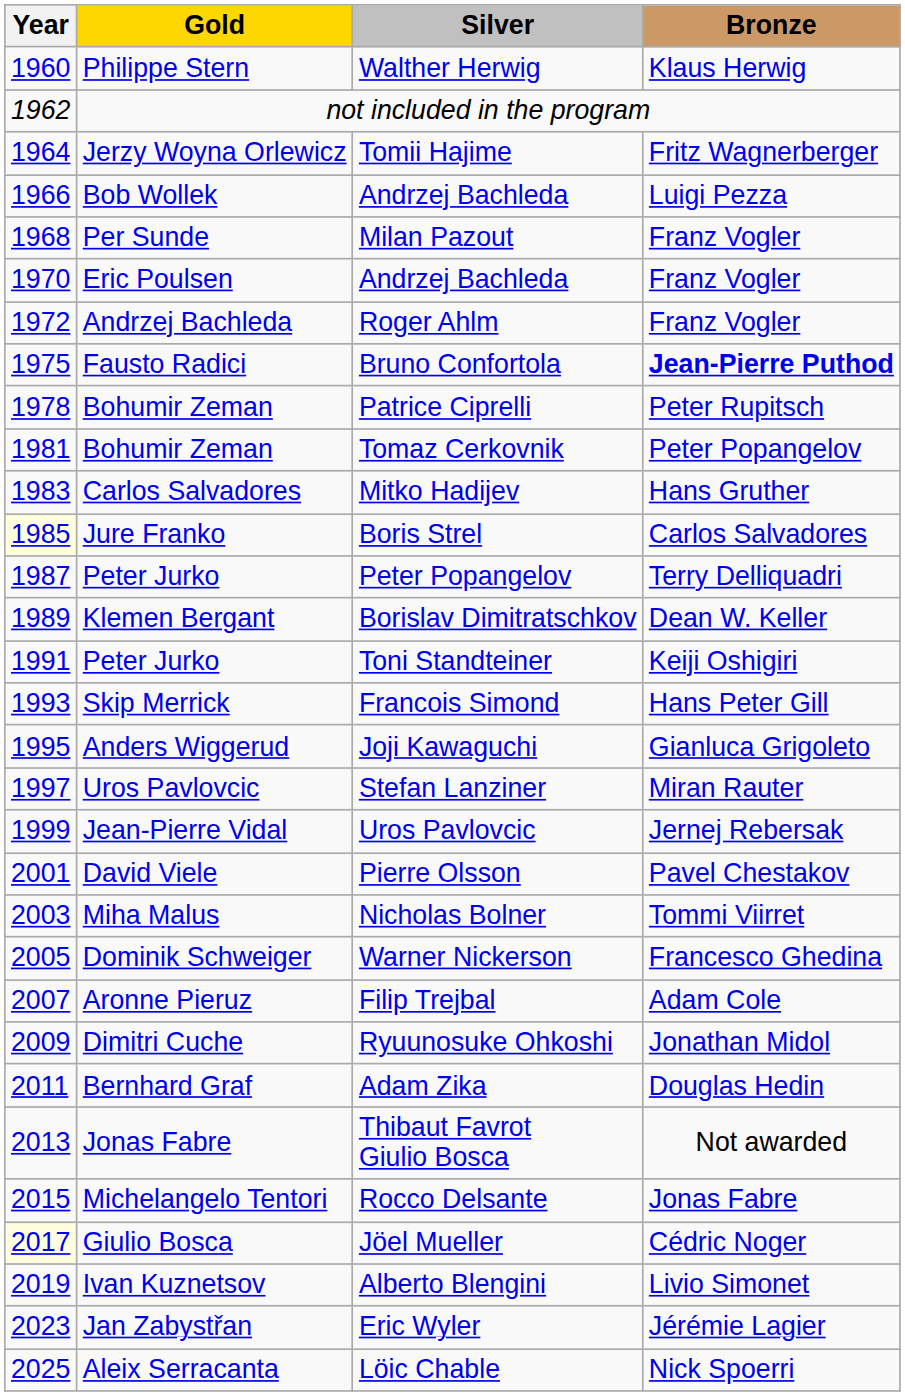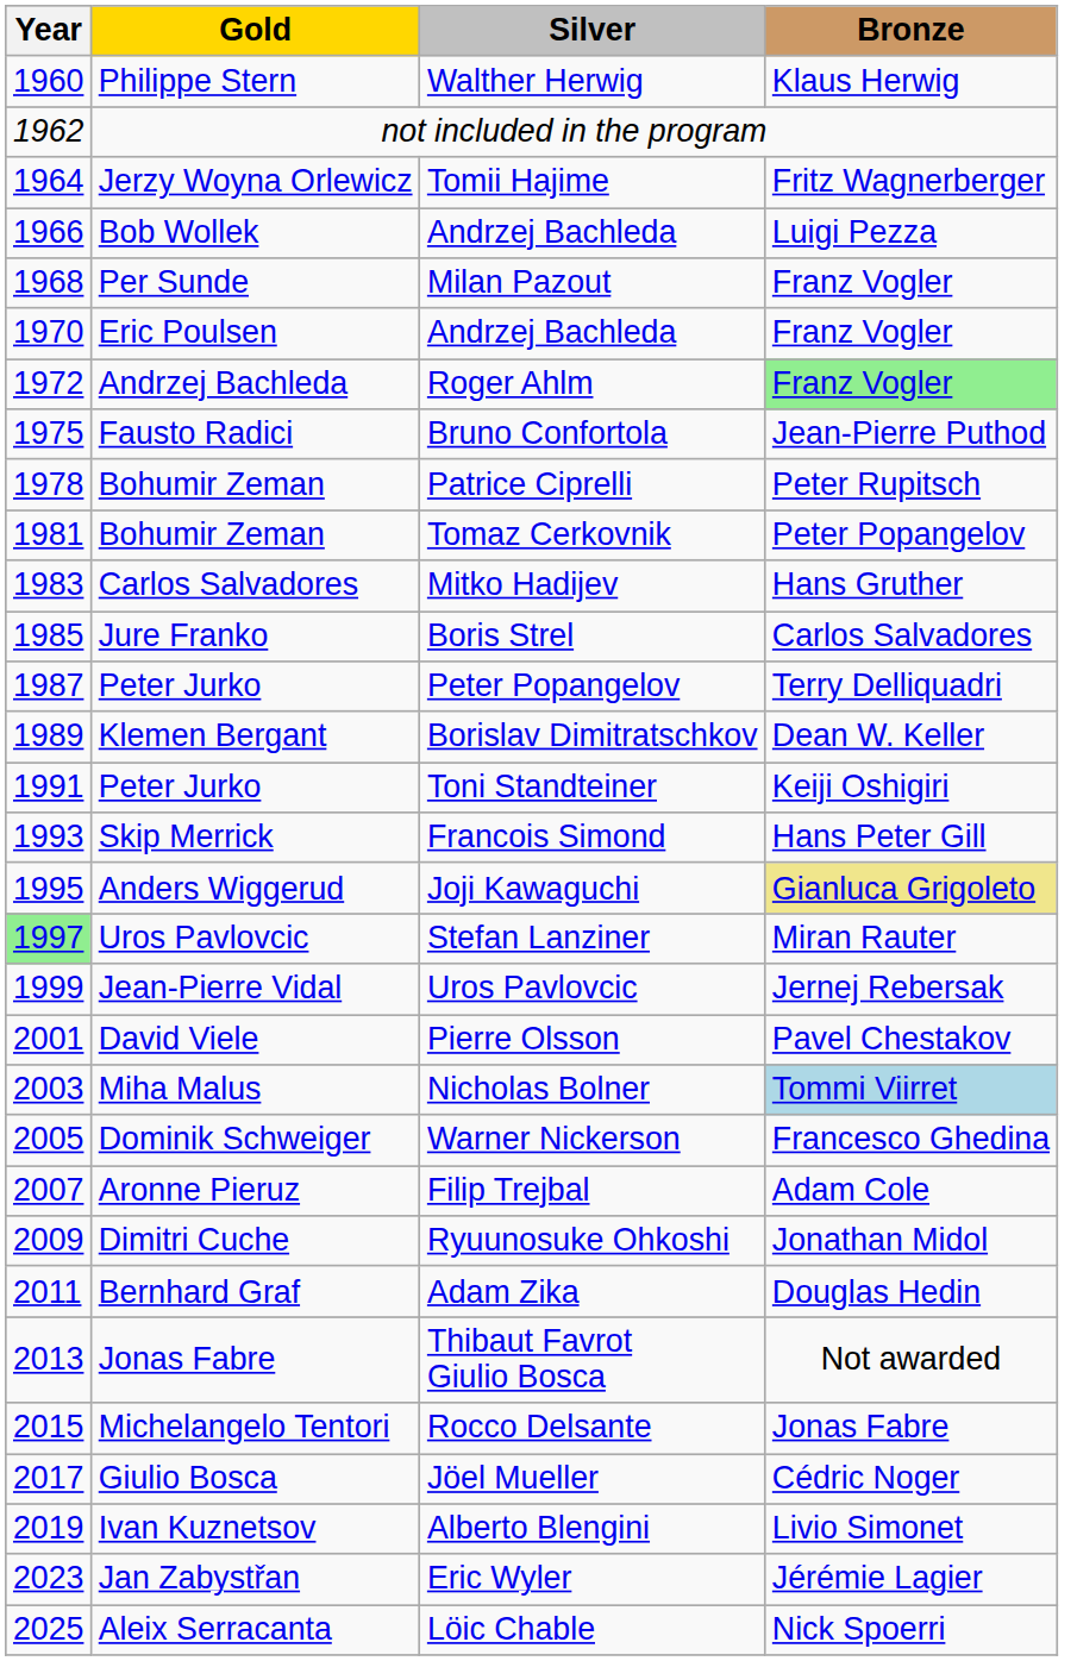Roger Ahlm | Bronze: no background -> lightgreen background
Bruno Confortola | Bronze: bold -> normal
Boris Strel | Year: lightyellow background -> no background
Joji Kawaguchi | Bronze: no background -> khaki background
Stefan Lanziner | Year: no background -> lightgreen background
Nicholas Bolner | Bronze: no background -> lightblue background
Jöel Mueller | Year: lightyellow background -> no background
